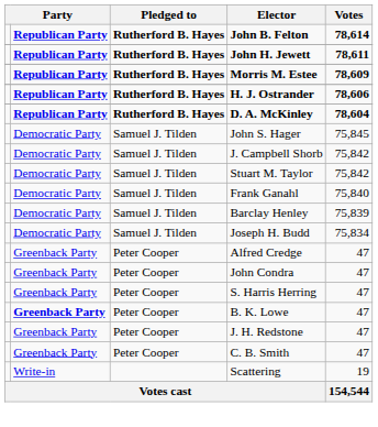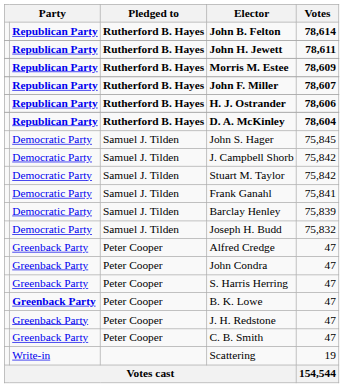+ row: Republican Party | Rutherford B. Hayes | John F. Miller | 78,607
Frank Ganahl | Votes: 75,840 -> 75,841
Joseph H. Budd | Votes: 75,834 -> 75,832
